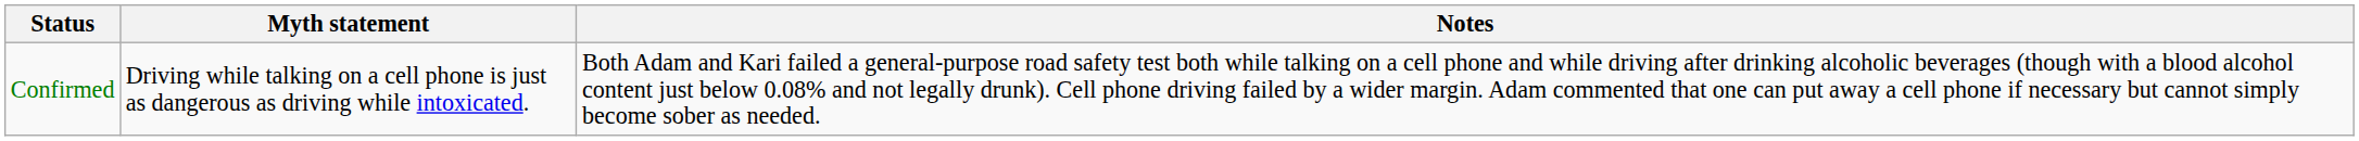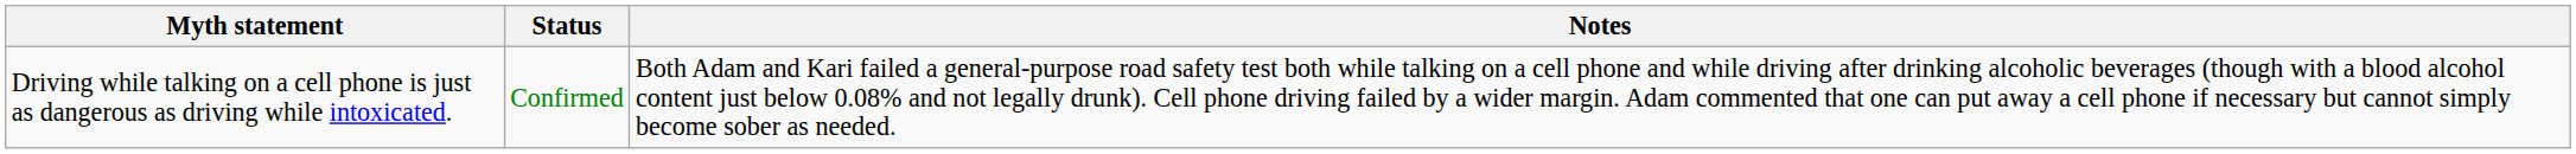columns swapped: Myth statement <-> Status
